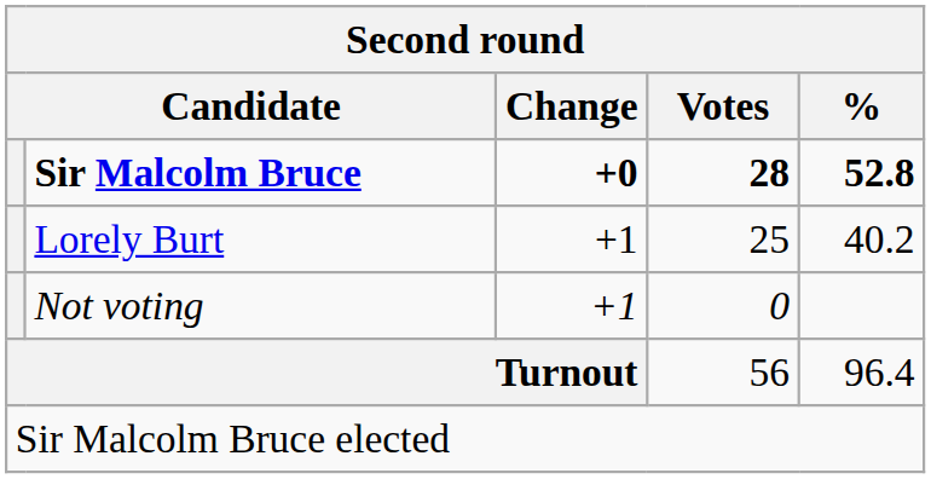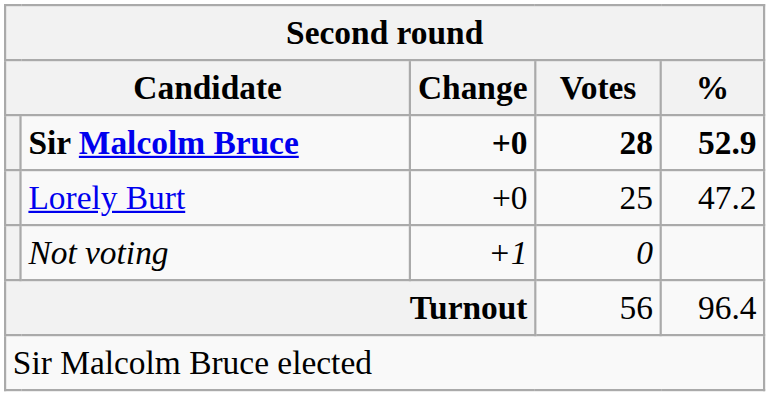Sir Malcolm Bruce | %: 52.8 -> 52.9
Lorely Burt | Change: +1 -> +0
Lorely Burt | %: 40.2 -> 47.2
